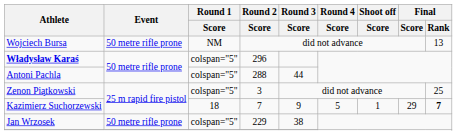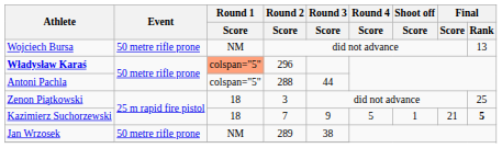Władysław Karaś | Round 1 / Score: no background -> lightsalmon background
Zenon Piątkowski | Round 1 / Score: colspan="5" -> 18
Kazimierz Suchorzewski | Final / Score: 29 -> 21
Kazimierz Suchorzewski | Final / Rank: 7 -> 5
Jan Wrzosek | Round 1 / Score: colspan="5" -> NM
Jan Wrzosek | Round 2 / Score: 229 -> 289
